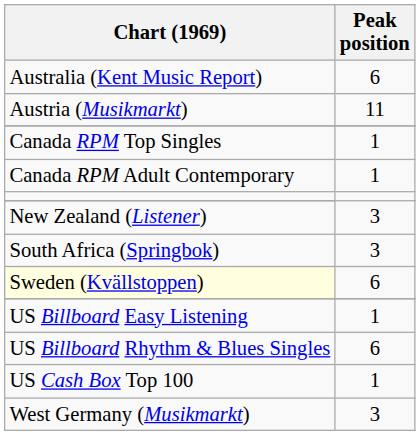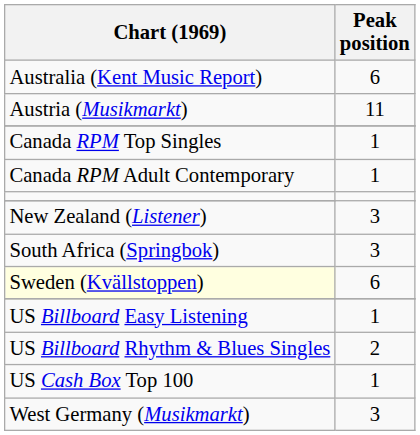row 11 | Peak position: 6 -> 2
